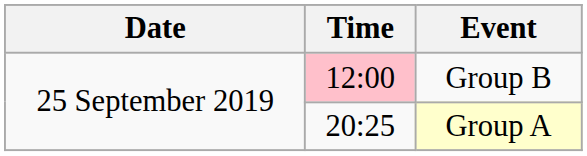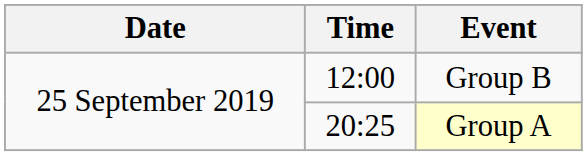Group B | Time: pink background -> no background
